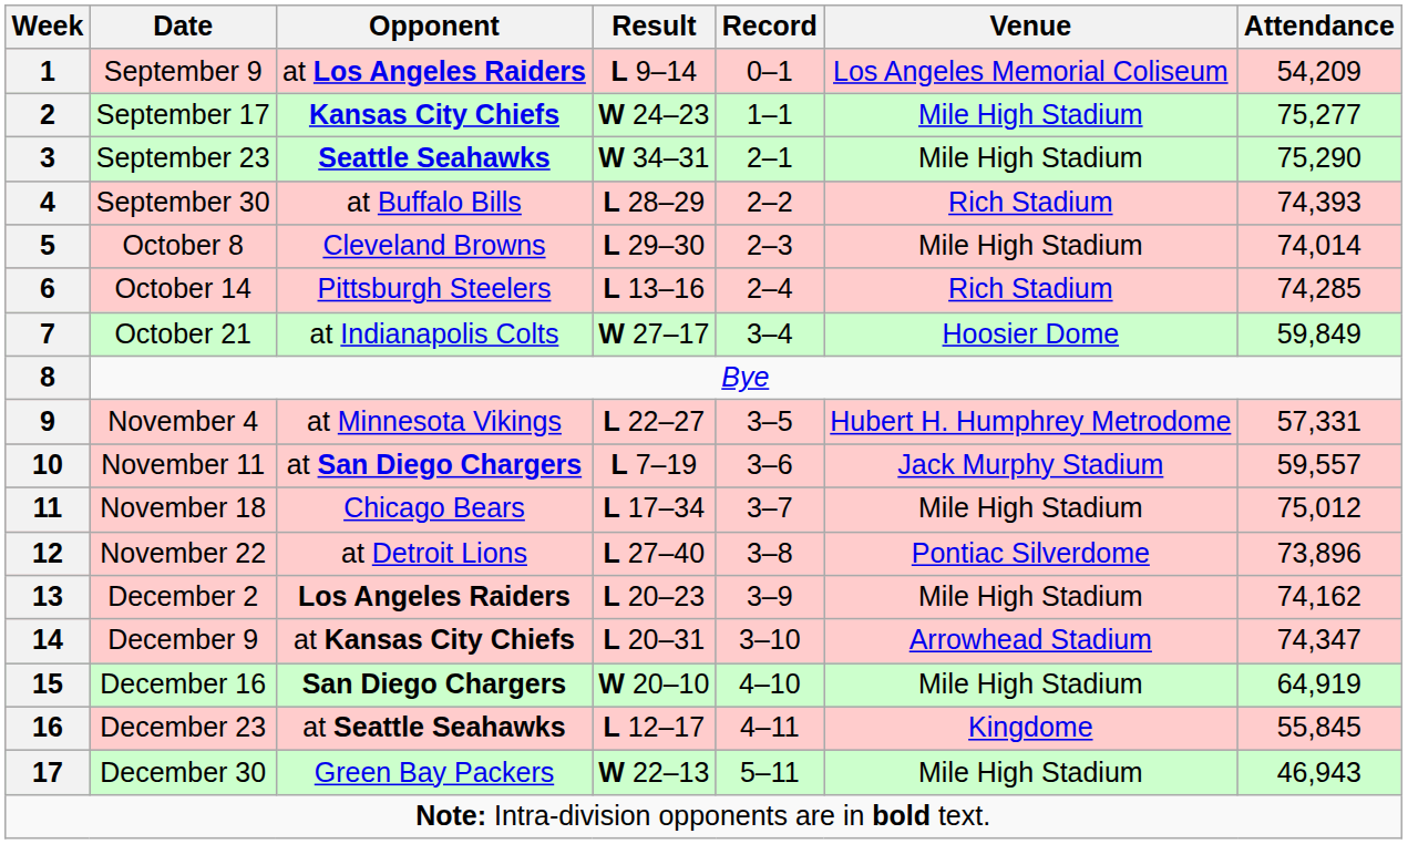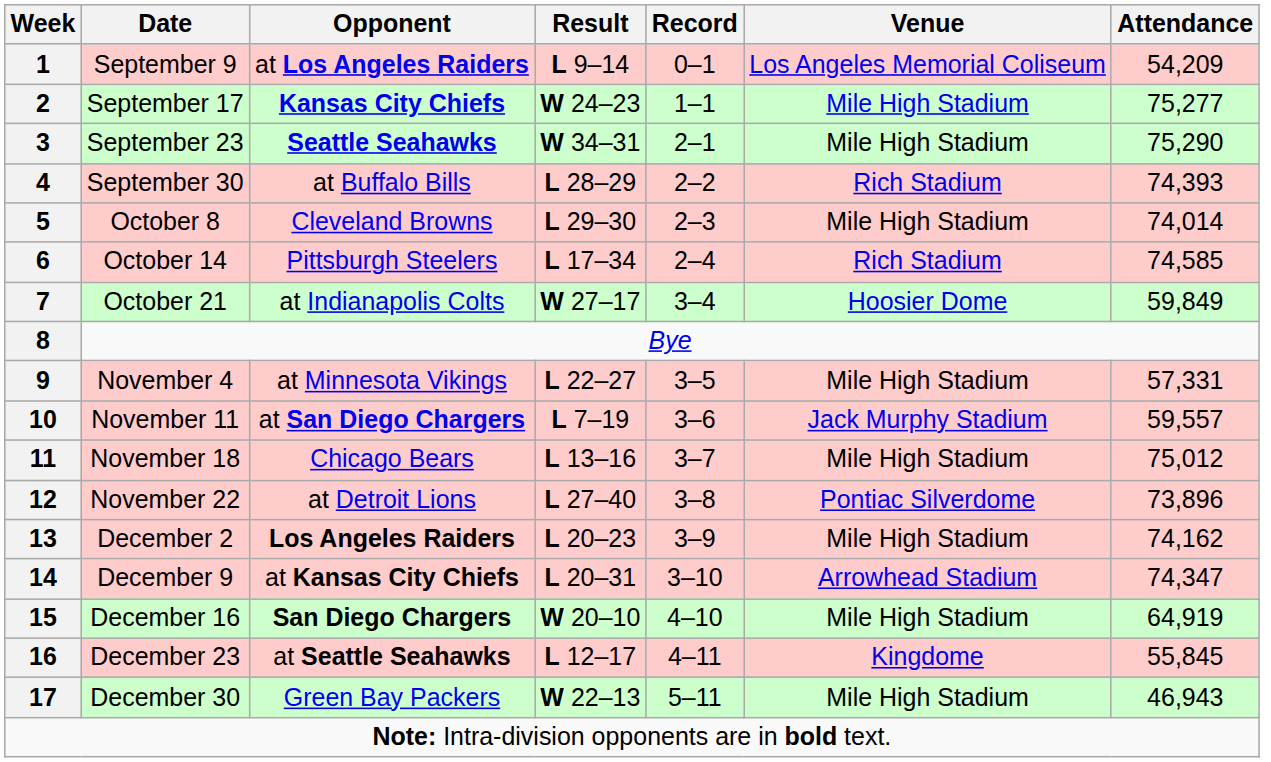6 | Result: L 13–16 -> L 17–34
6 | Attendance: 74,285 -> 74,585
9 | Venue: Hubert H. Humphrey Metrodome -> Mile High Stadium
11 | Result: L 17–34 -> L 13–16
